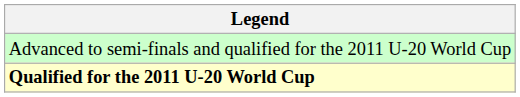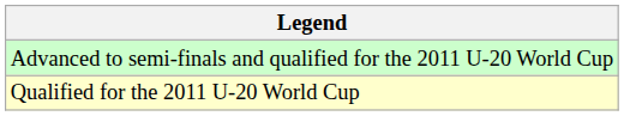row 3 | column 1: bold -> normal
